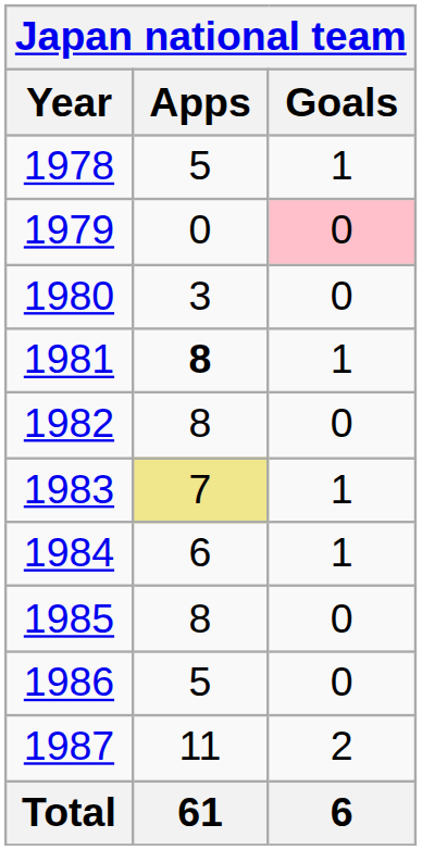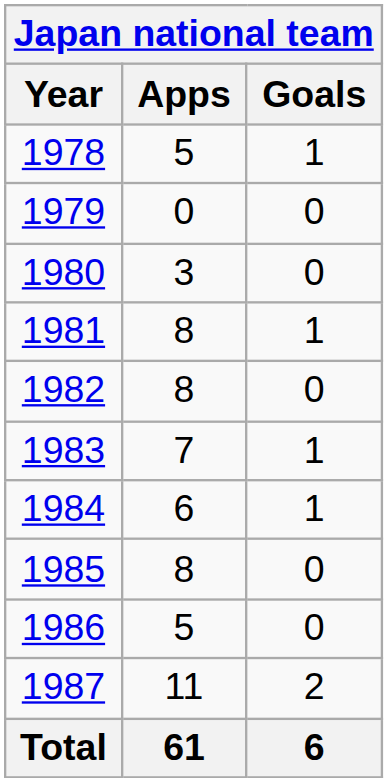1979 | Goals: pink background -> no background
1981 | Apps: bold -> normal
1983 | Apps: khaki background -> no background
